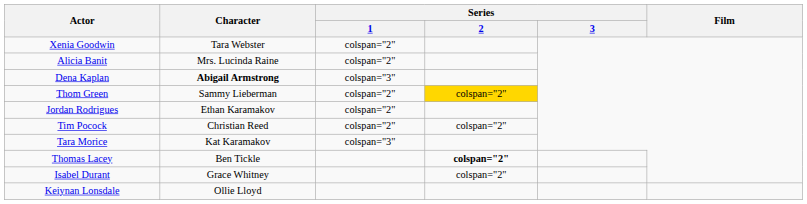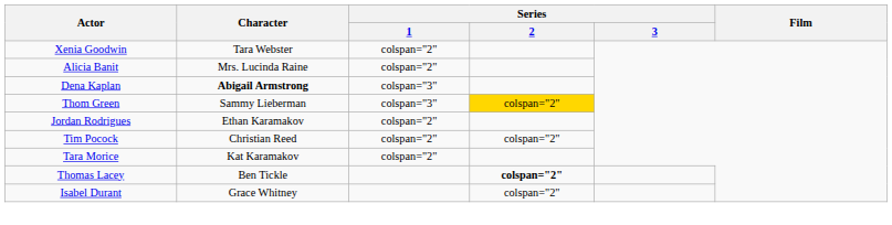Thom Green | Series / 1: colspan="2" -> colspan="3"
Tara Morice | Series / 1: colspan="3" -> colspan="2"
- row: Keiynan Lonsdale | Ollie Lloyd
